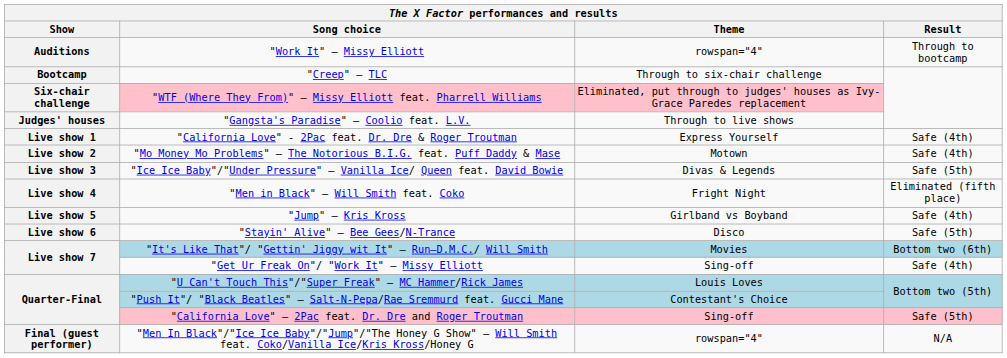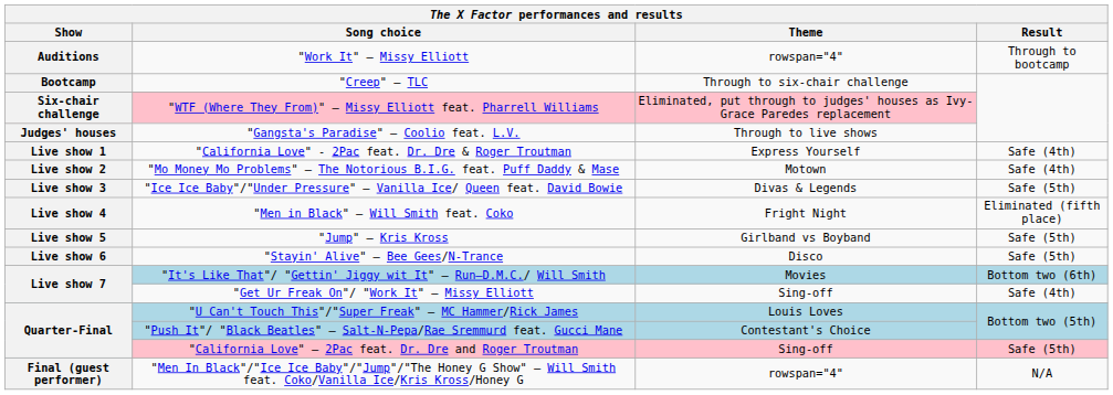"Jump" – Kris Kross | Result: Safe (4th) -> Safe (5th)
